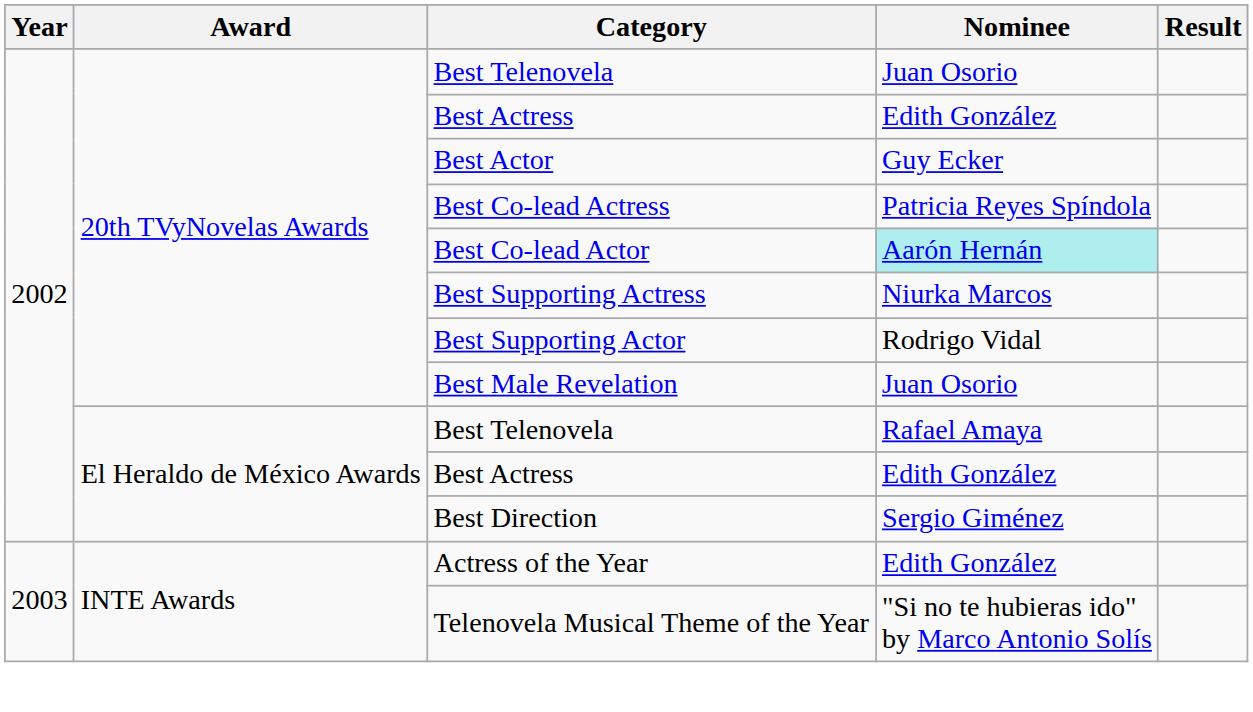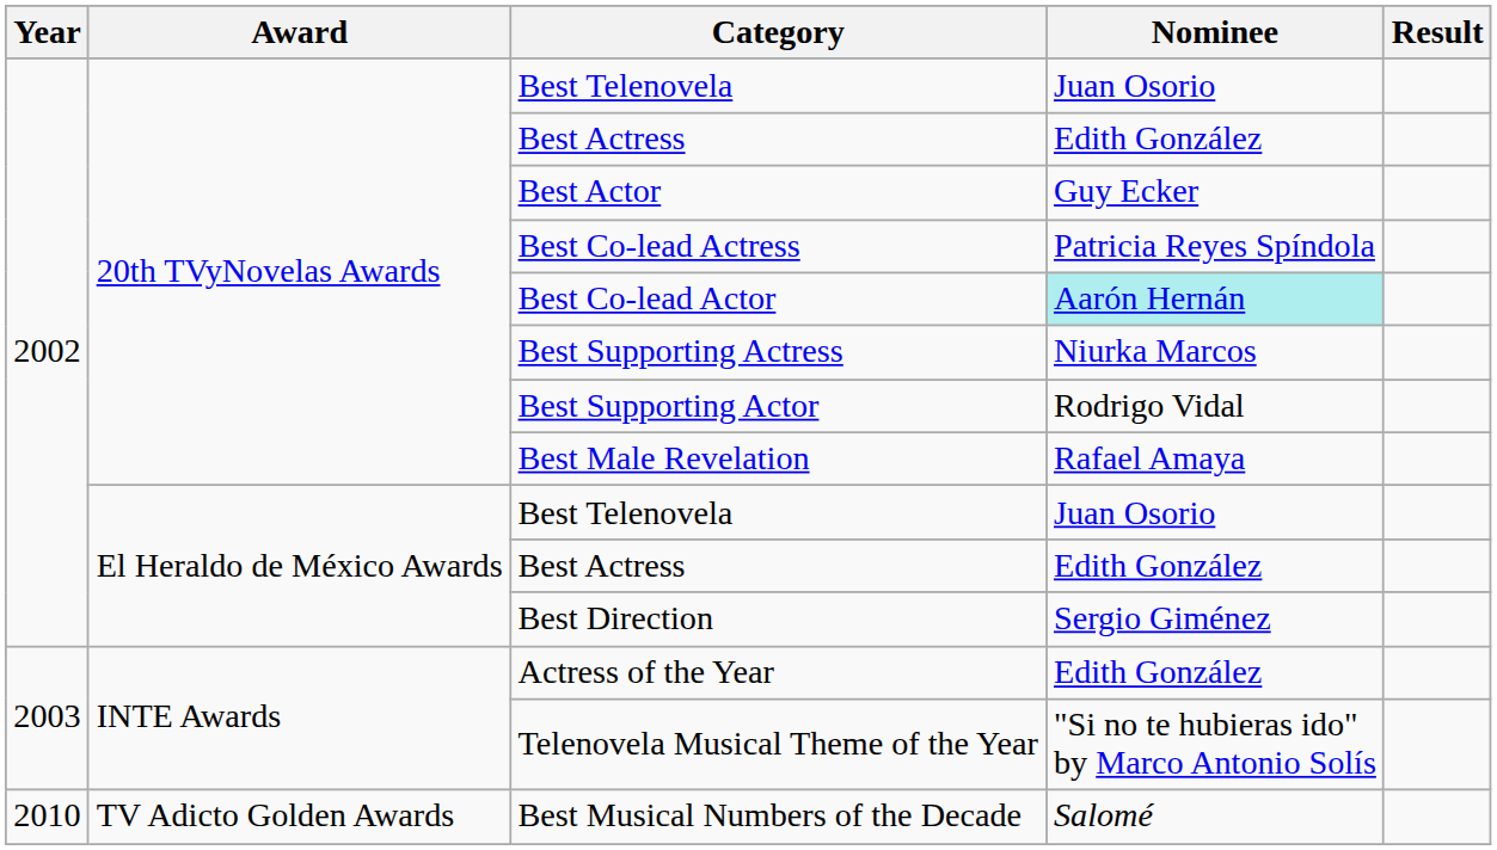Best Male Revelation | Nominee: Juan Osorio -> Rafael Amaya
El Heraldo de México Awards / Best Telenovela | Nominee: Rafael Amaya -> Juan Osorio
+ row: 2010 | TV Adicto Golden Awards | Best Musical Numbers of the Decade | Salomé
